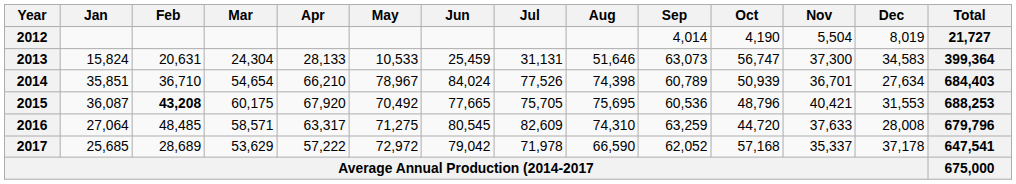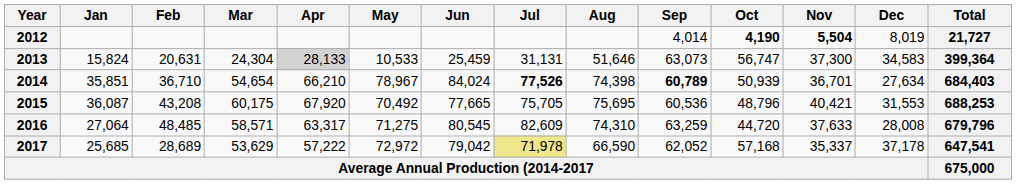2012 | Oct: normal -> bold
2012 | Nov: normal -> bold
2013 | Apr: no background -> lightgrey background
2014 | Jul: normal -> bold
2014 | Sep: normal -> bold
2015 | Feb: bold -> normal
2017 | Jul: no background -> khaki background
